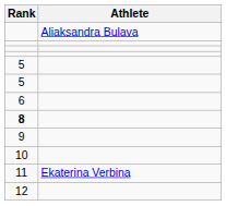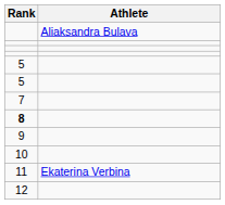row 8 | Rank: 6 -> 7
